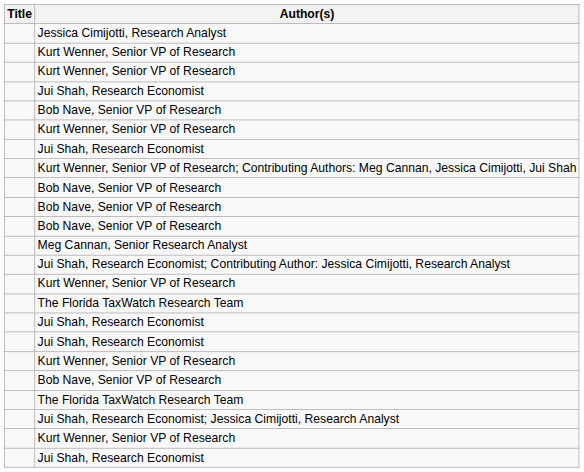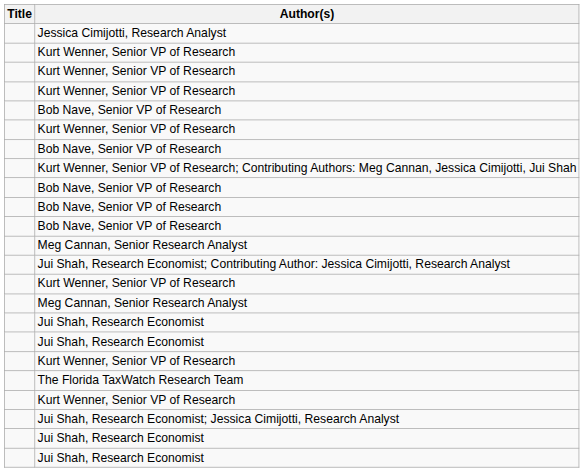row 5 | Author(s): Jui Shah, Research Economist -> Kurt Wenner, Senior VP of Research
row 8 | Author(s): Jui Shah, Research Economist -> Bob Nave, Senior VP of Research
row 16 | Author(s): The Florida TaxWatch Research Team -> Meg Cannan, Senior Research Analyst
row 20 | Author(s): Bob Nave, Senior VP of Research -> The Florida TaxWatch Research Team
row 21 | Author(s): The Florida TaxWatch Research Team -> Kurt Wenner, Senior VP of Research
row 23 | Author(s): Kurt Wenner, Senior VP of Research -> Jui Shah, Research Economist
